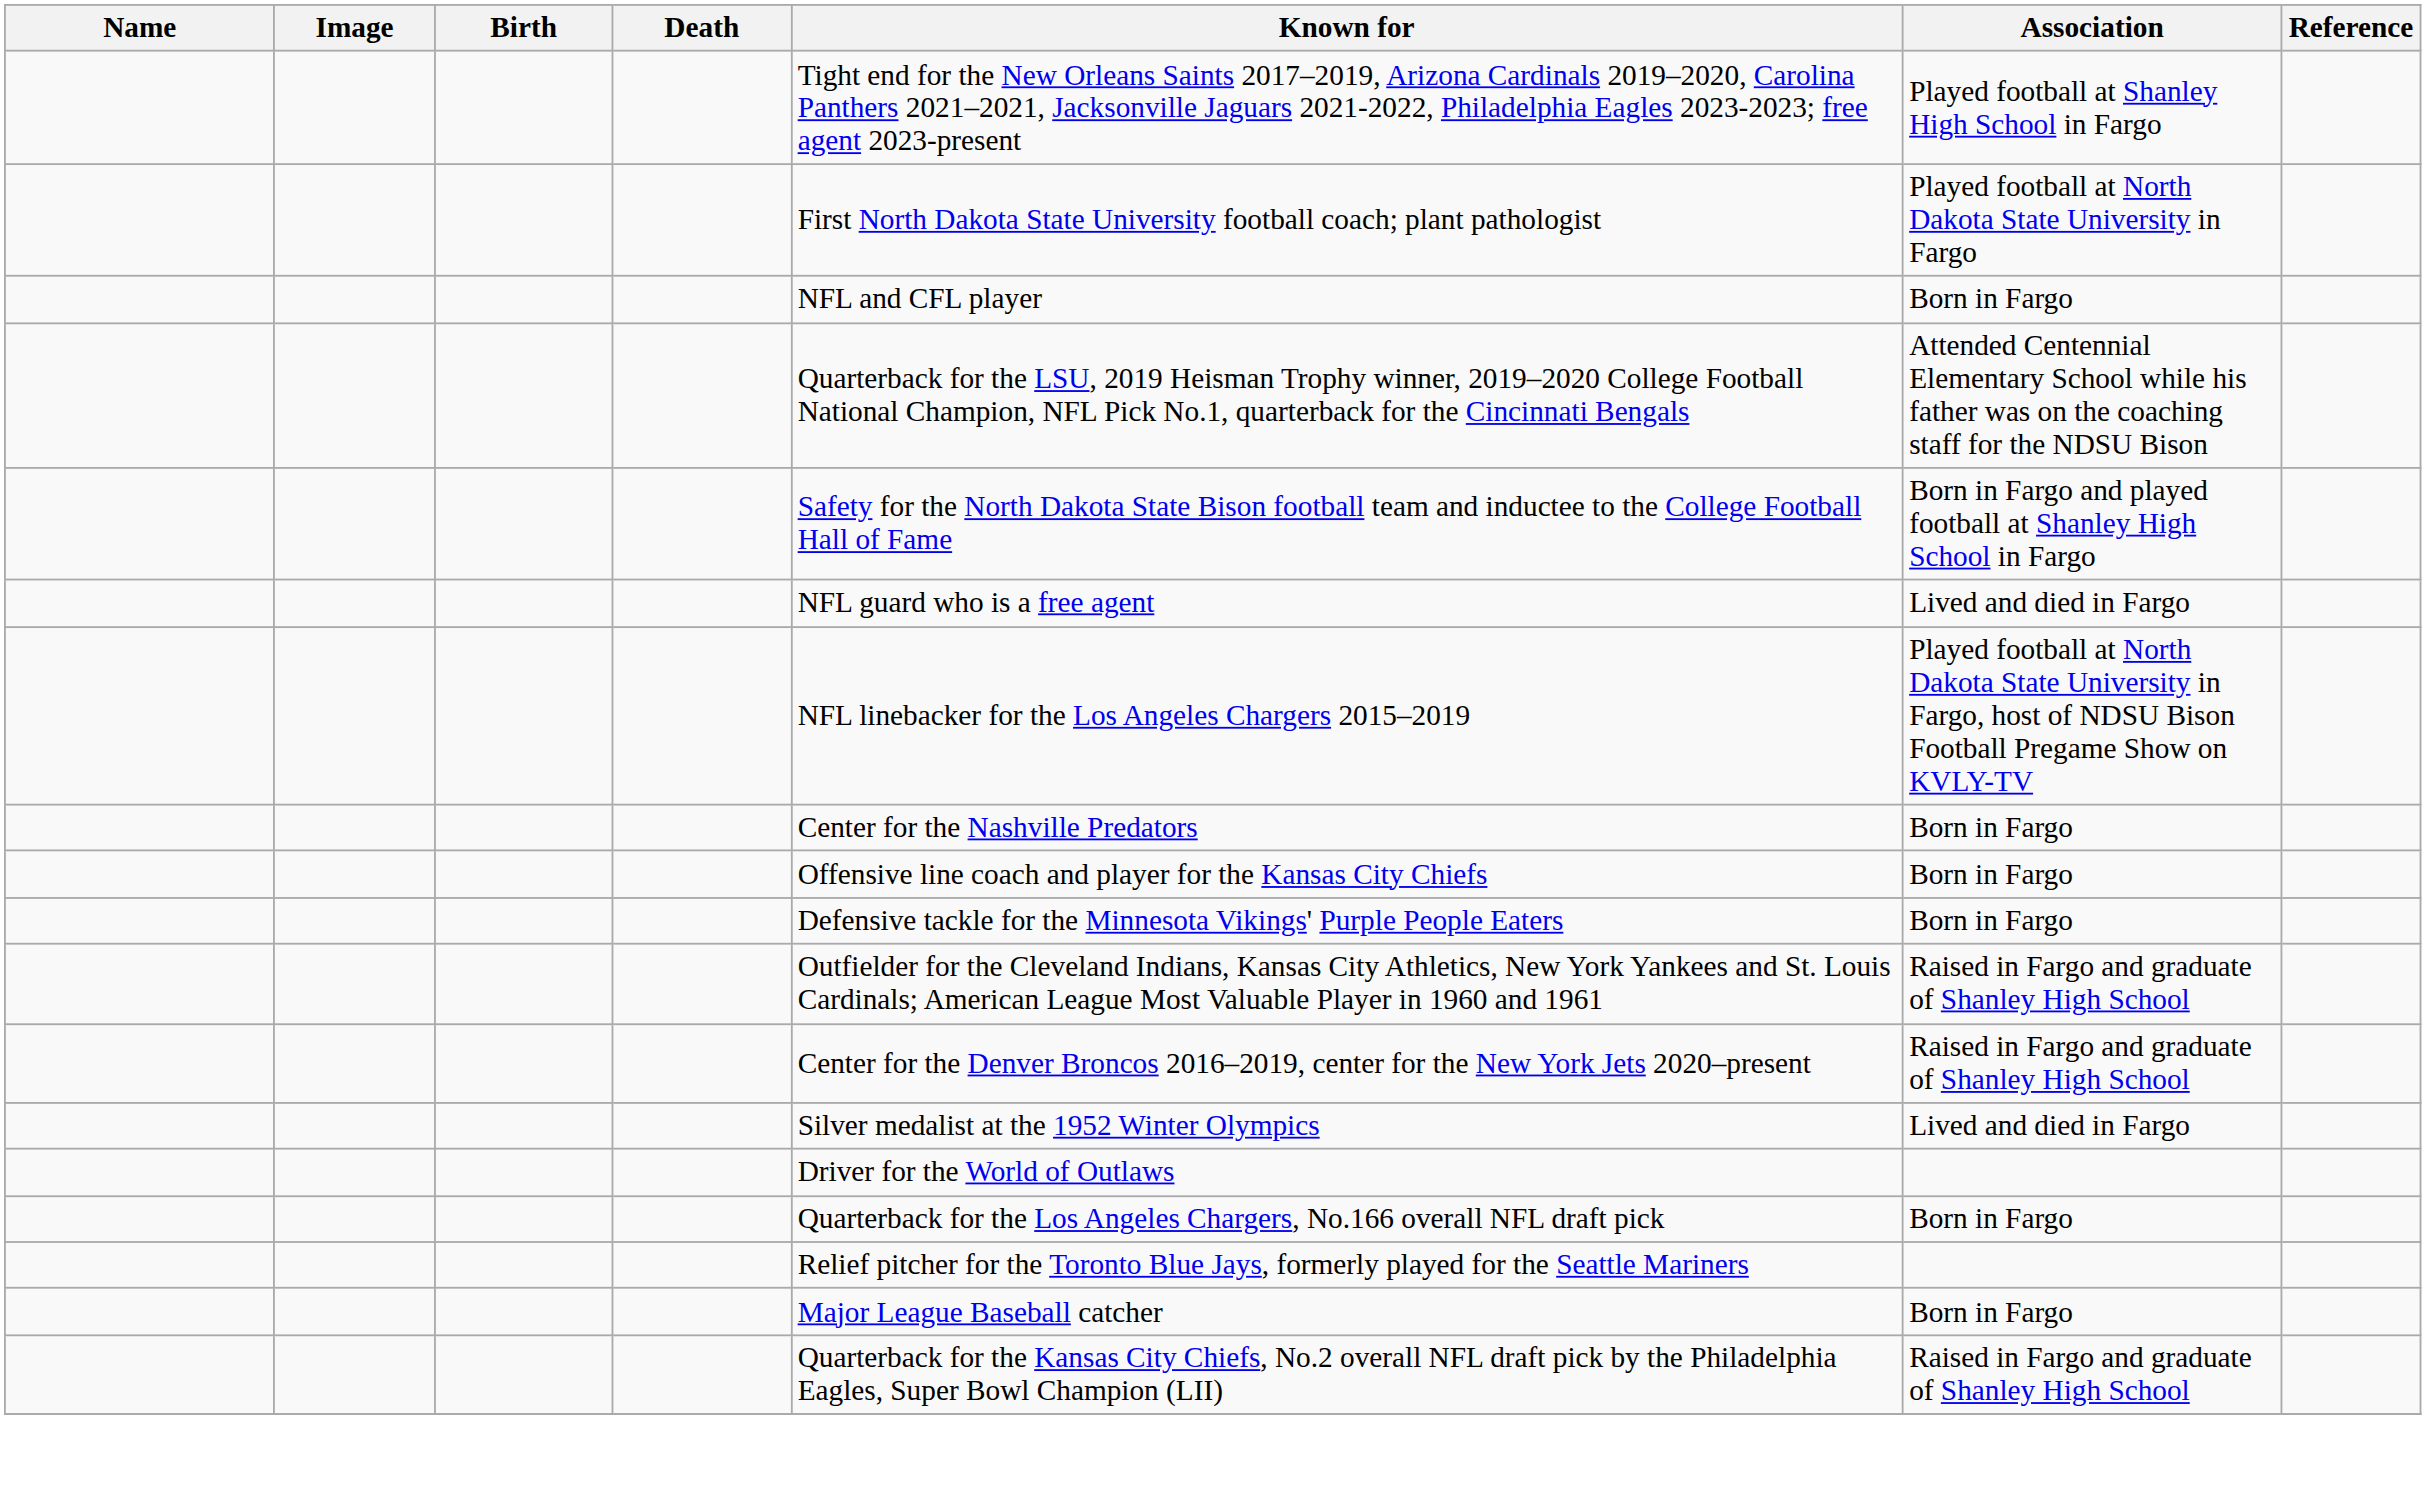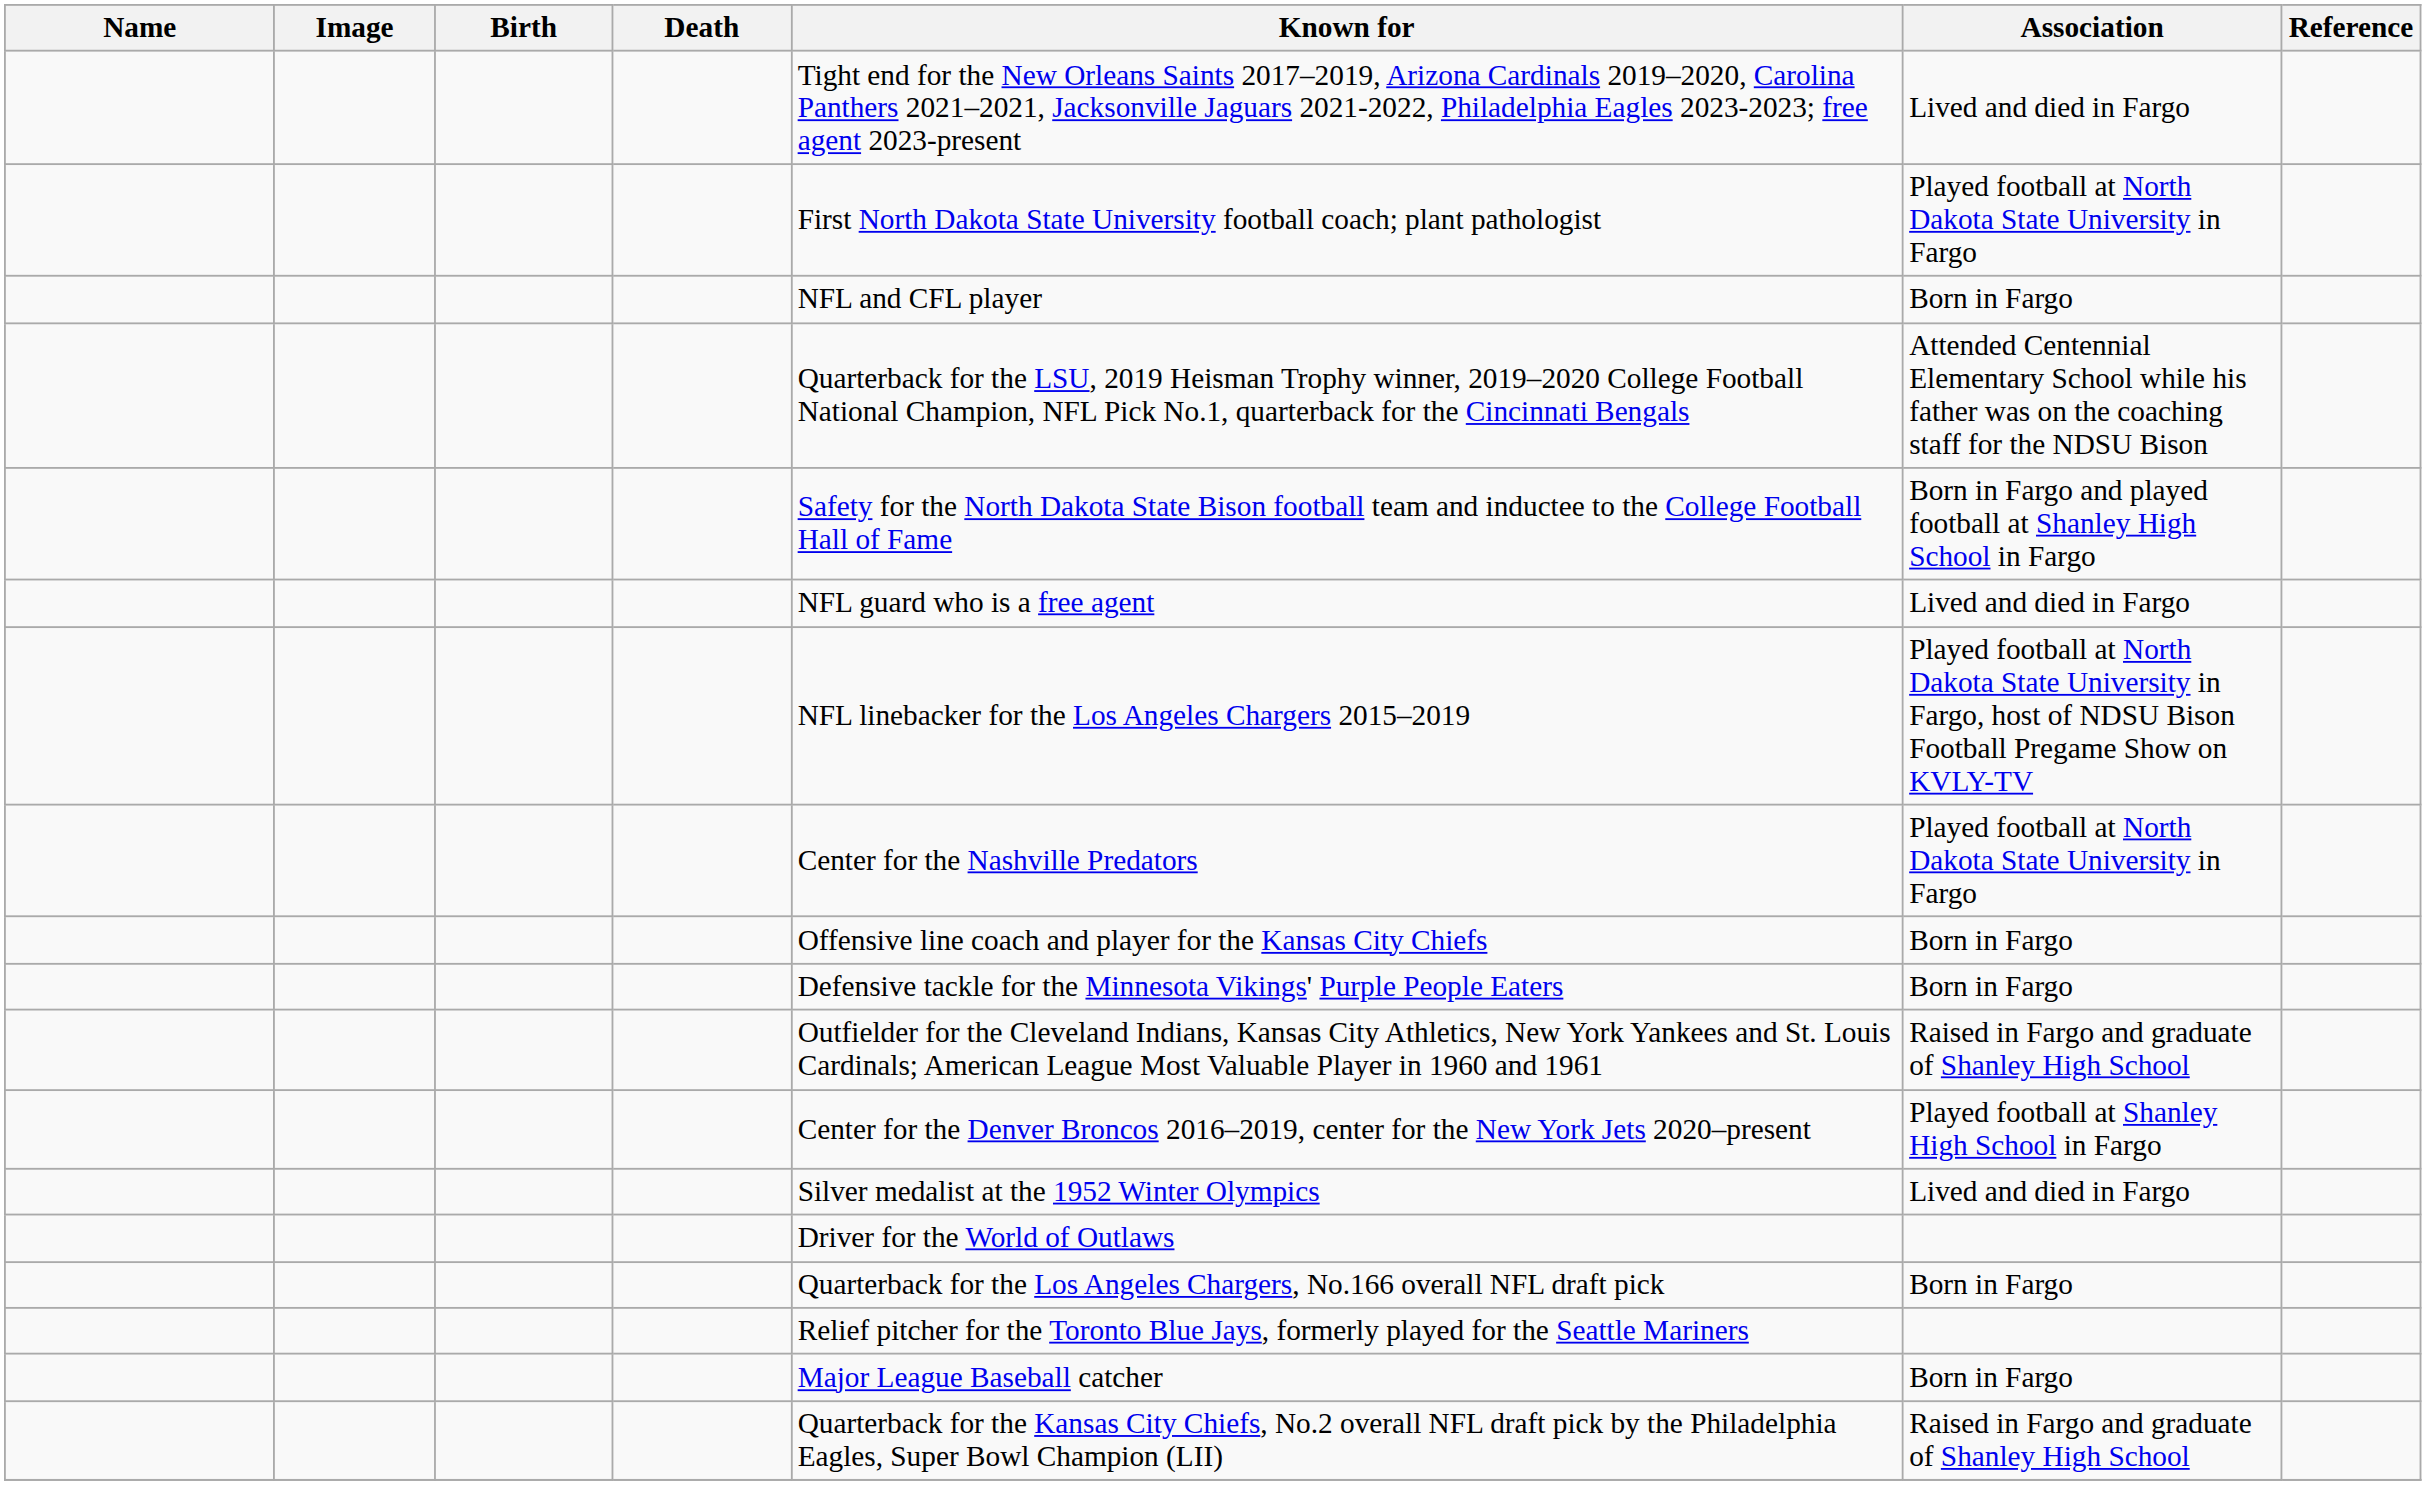row 2 | Association: Played football at Shanley High School in Fargo -> Lived and died in Fargo
row 9 | Association: Born in Fargo -> Played football at North Dakota State University in Fargo
row 13 | Association: Raised in Fargo and graduate of Shanley High School -> Played football at Shanley High School in Fargo
